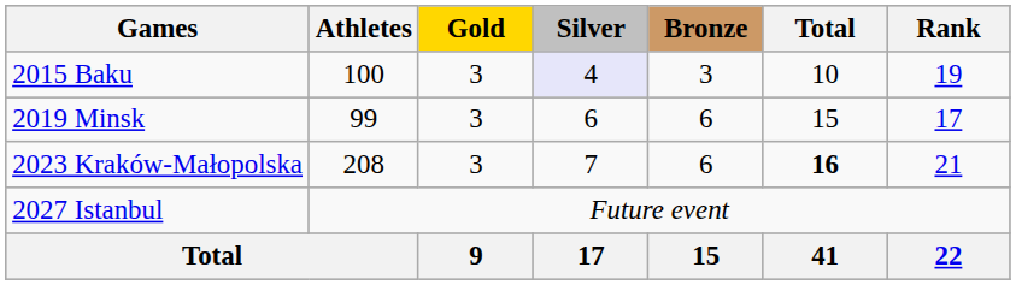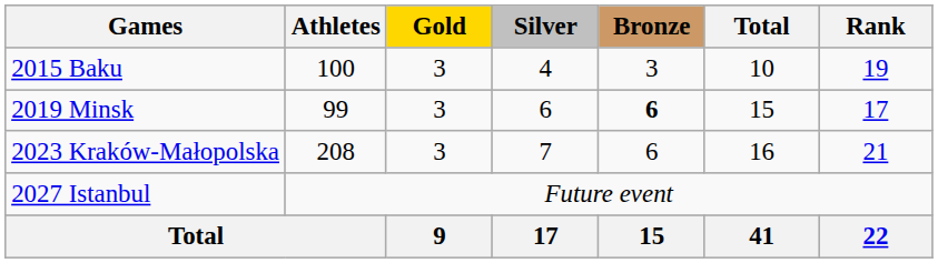2015 Baku | Silver: lavender background -> no background
2019 Minsk | Bronze: normal -> bold
2023 Kraków-Małopolska | Total: bold -> normal
